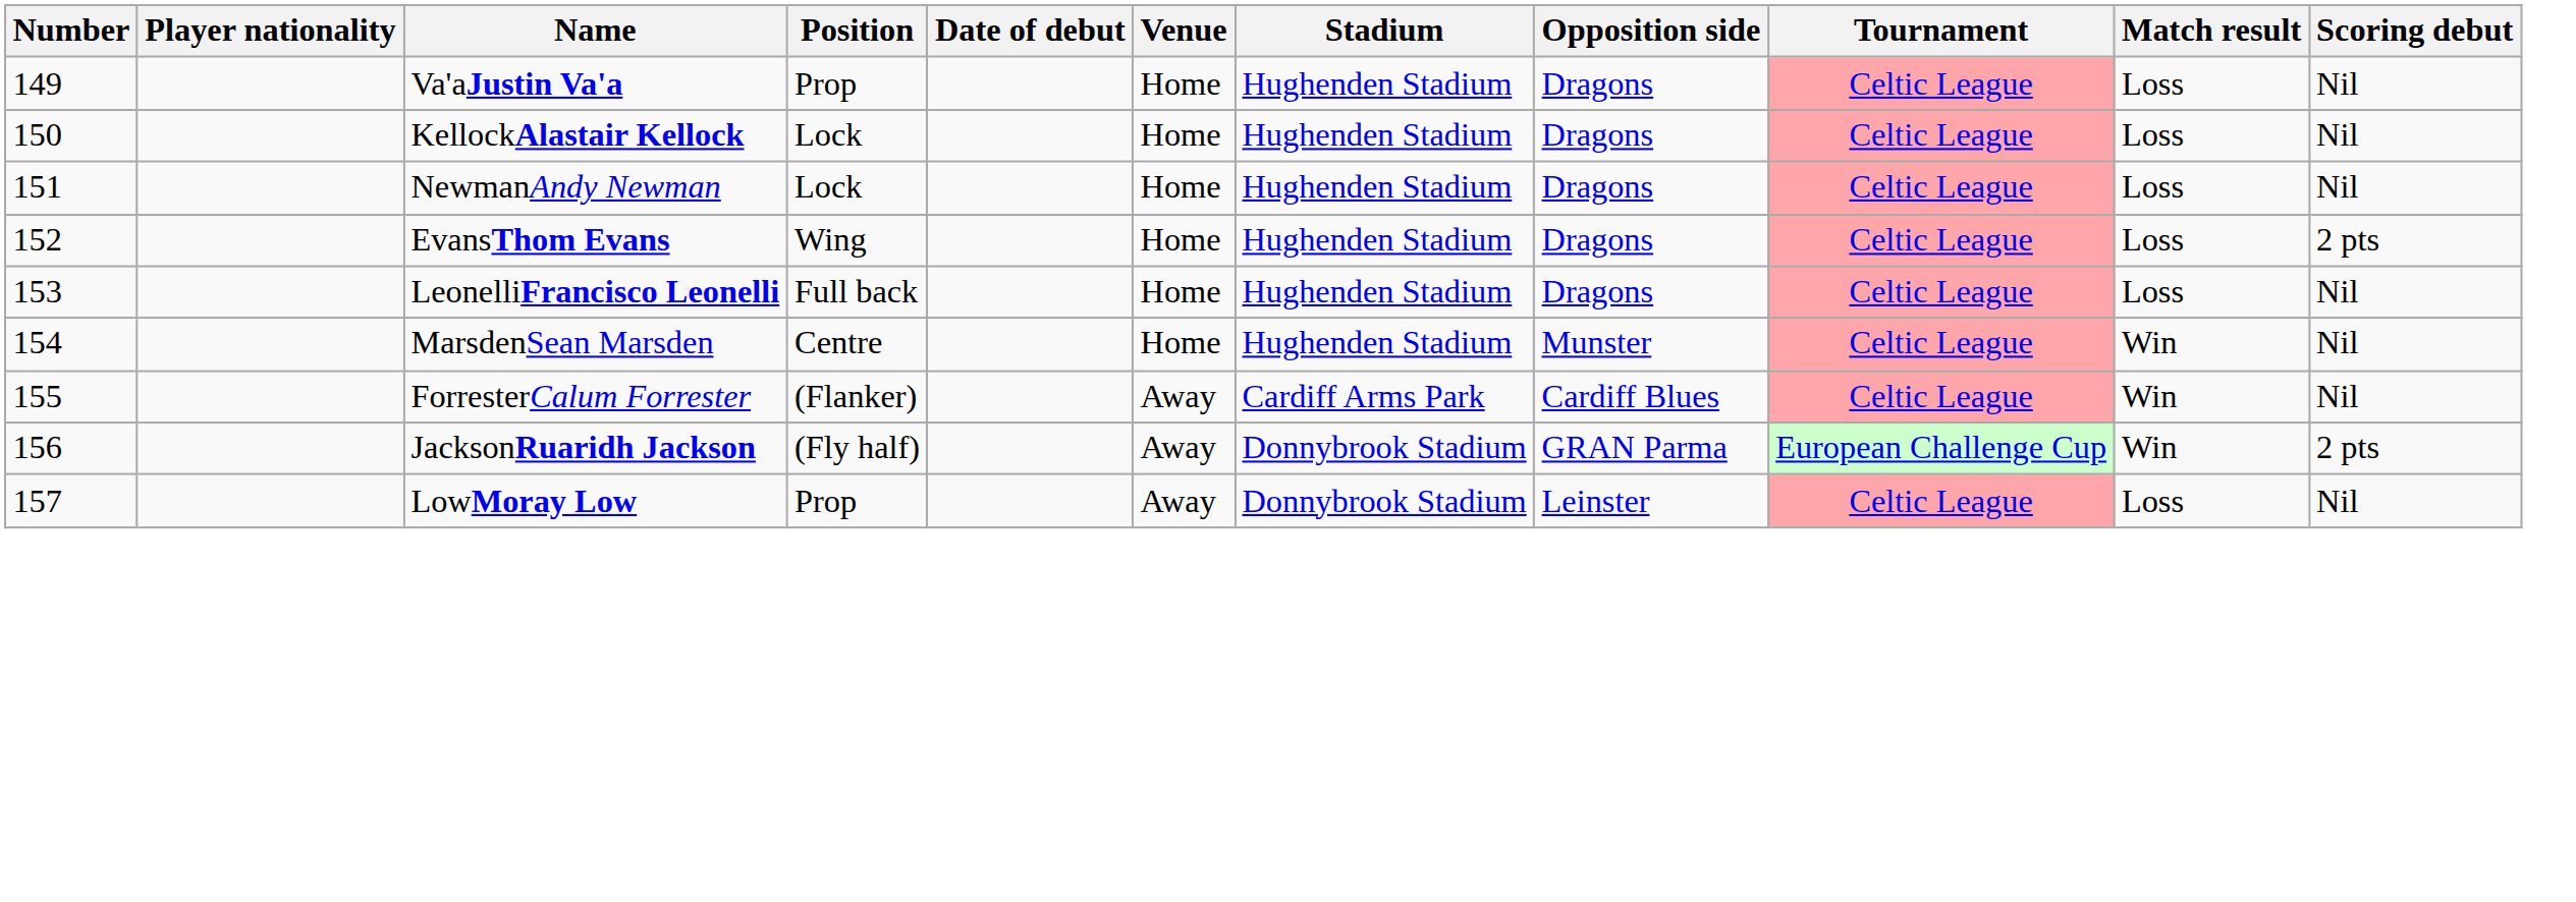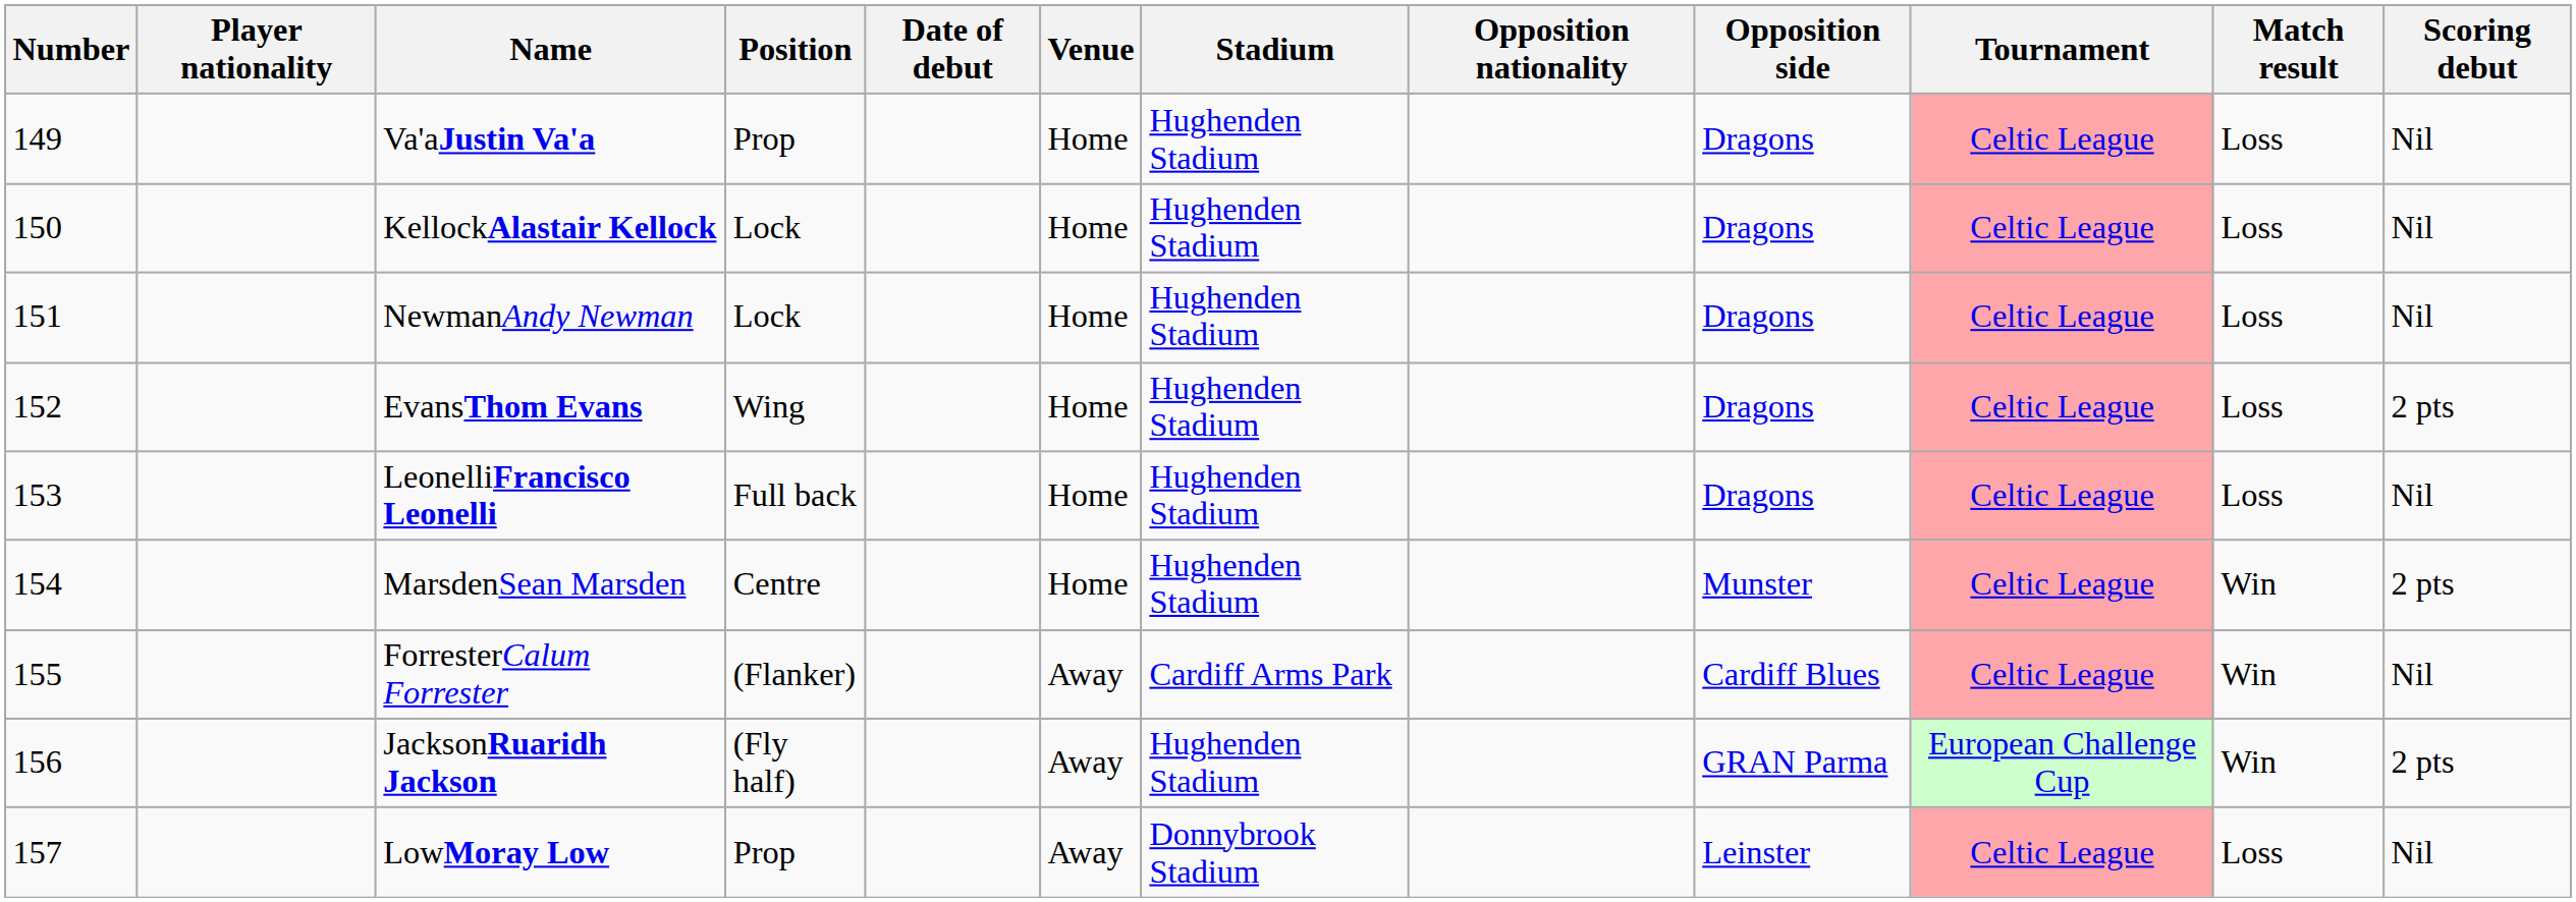+ column: Opposition nationality
MarsdenSean Marsden | Scoring debut: Nil -> 2 pts
JacksonRuaridh Jackson | Stadium: Donnybrook Stadium -> Hughenden Stadium
